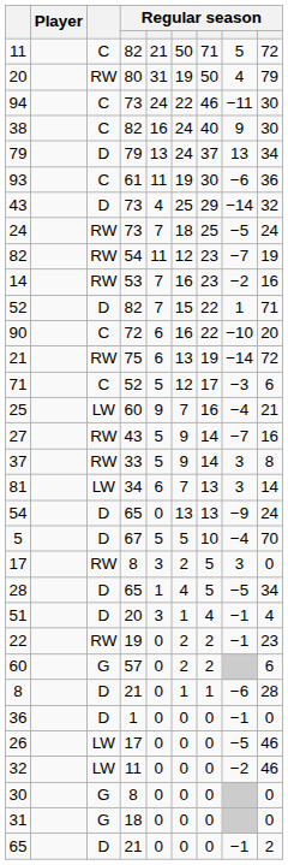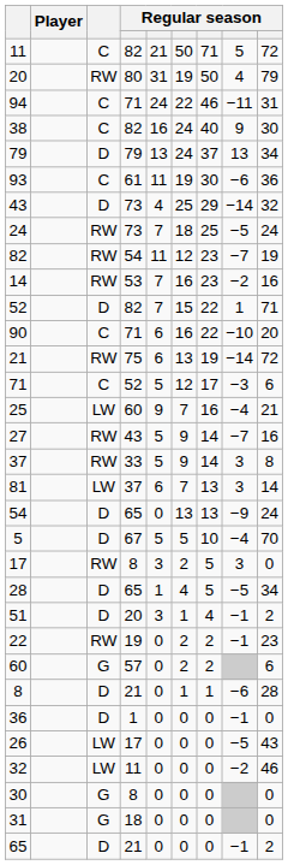94 | column 4: 73 -> 71
94 | column 9: 30 -> 31
90 | column 4: 72 -> 71
81 | column 4: 34 -> 37
51 | column 9: 4 -> 2
26 | column 9: 46 -> 43
